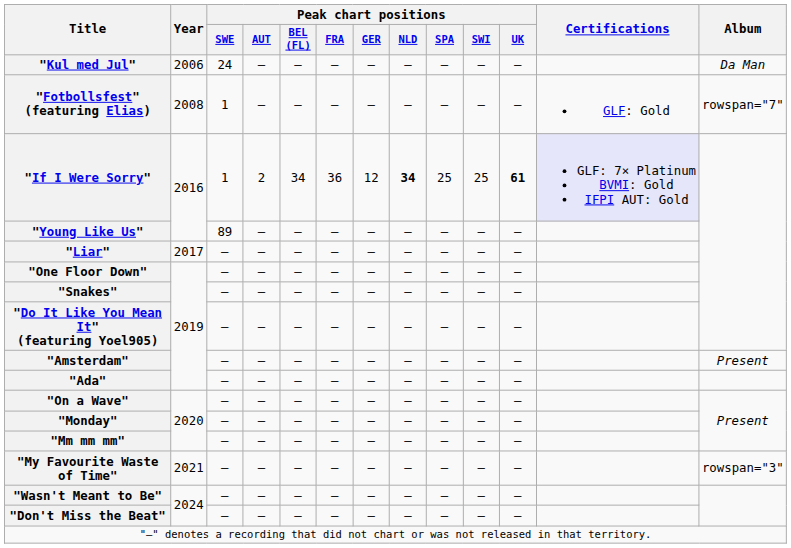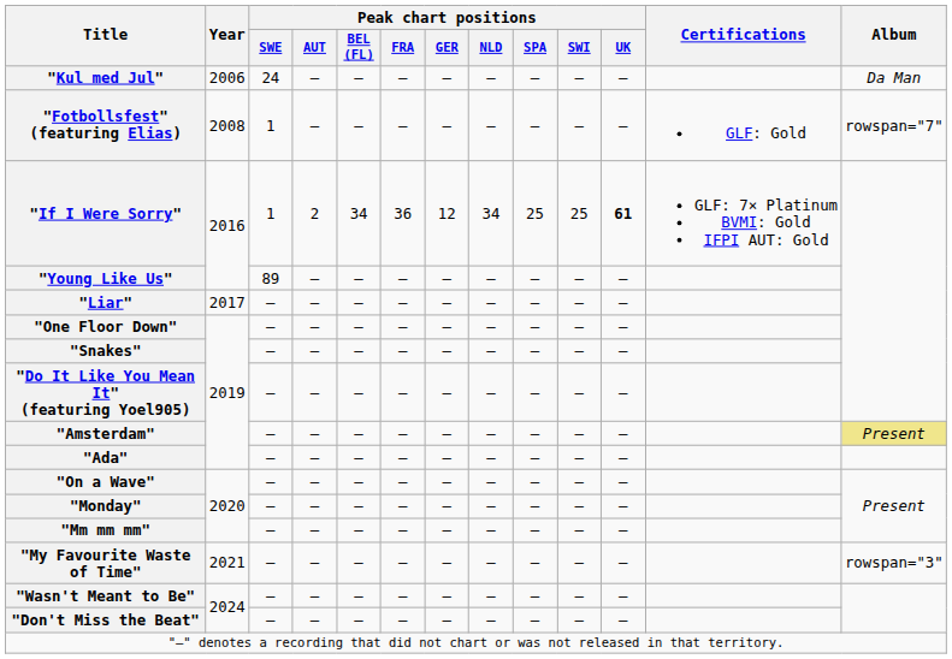"If I Were Sorry" | Peak chart positions / NLD: bold -> normal
"If I Were Sorry" | Certifications: lavender background -> no background
"Amsterdam" | Album: no background -> khaki background
